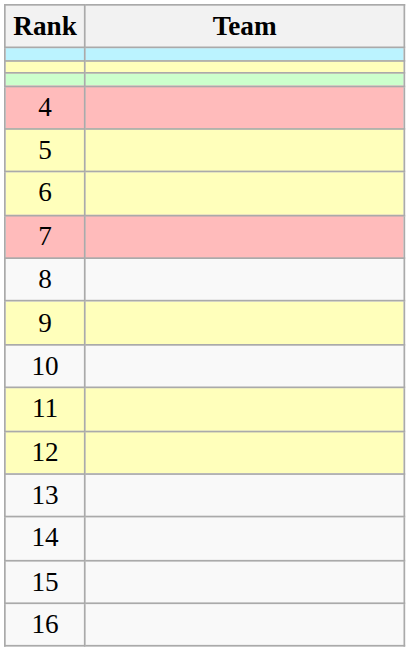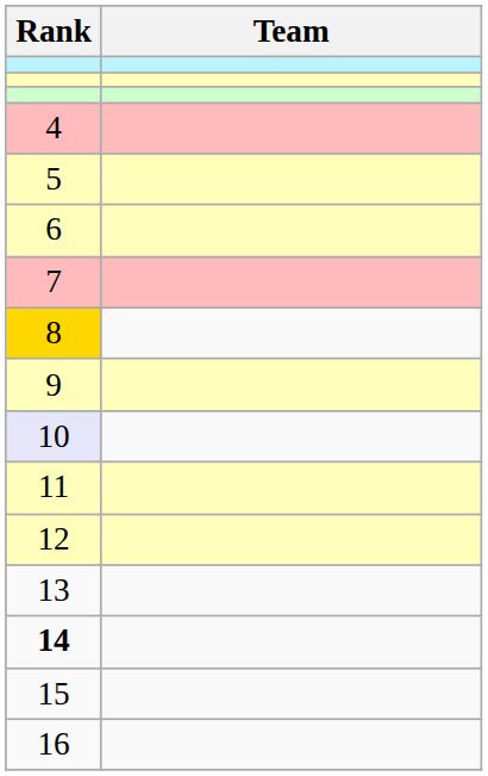row 9 | Rank: no background -> gold background
row 11 | Rank: no background -> lavender background
row 15 | Rank: normal -> bold
